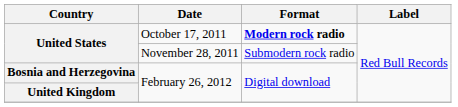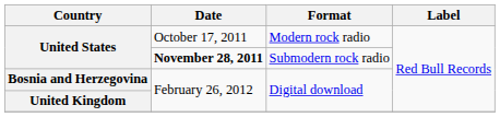October 17, 2011 | Format: bold -> normal
November 28, 2011 | Date: normal -> bold
